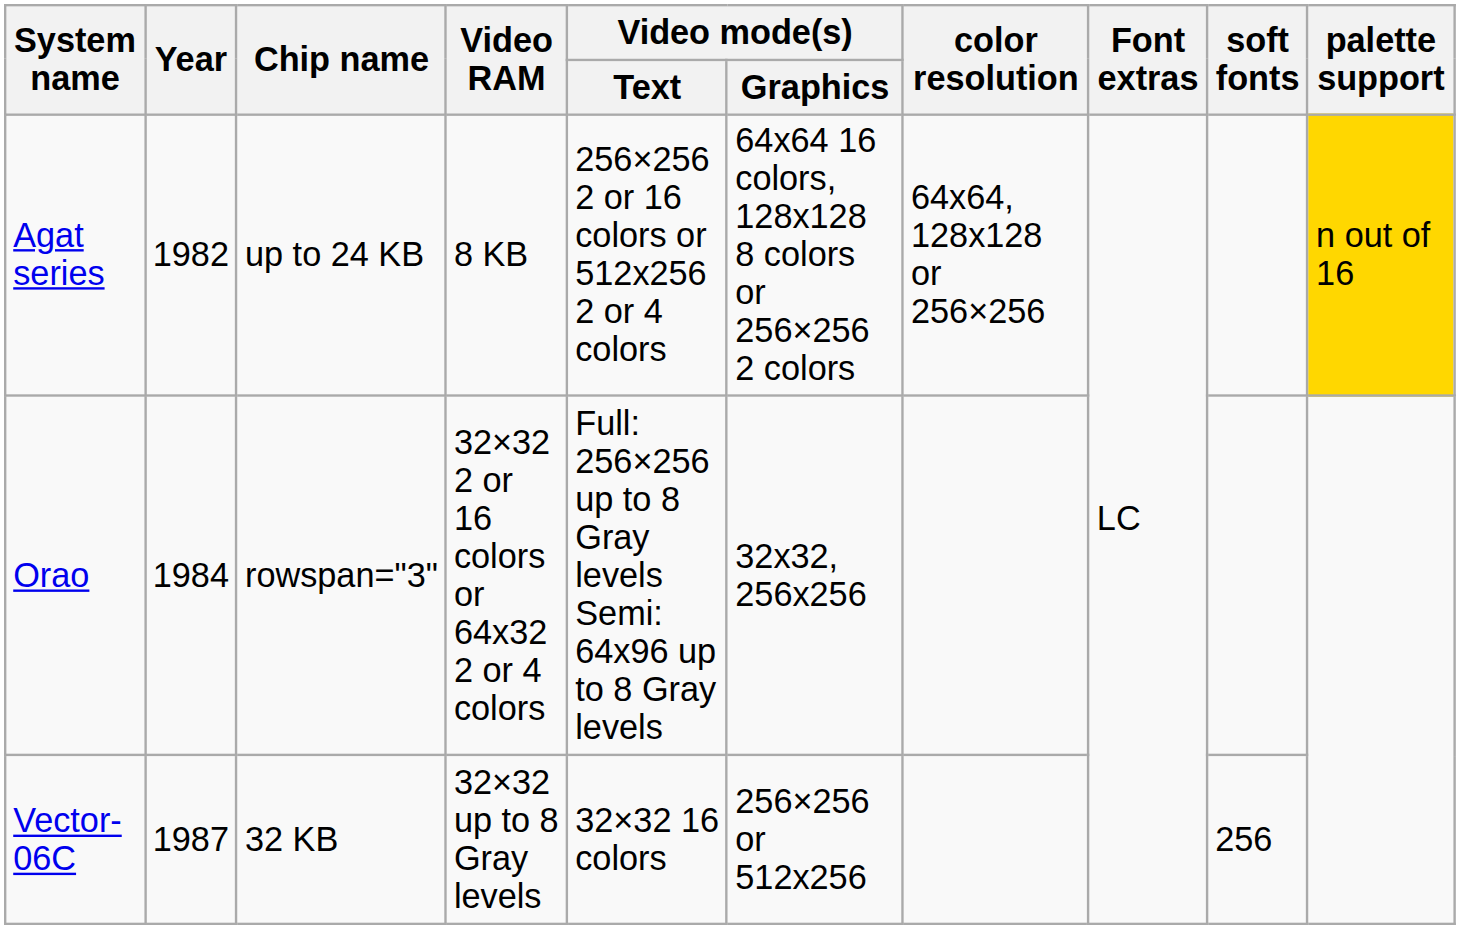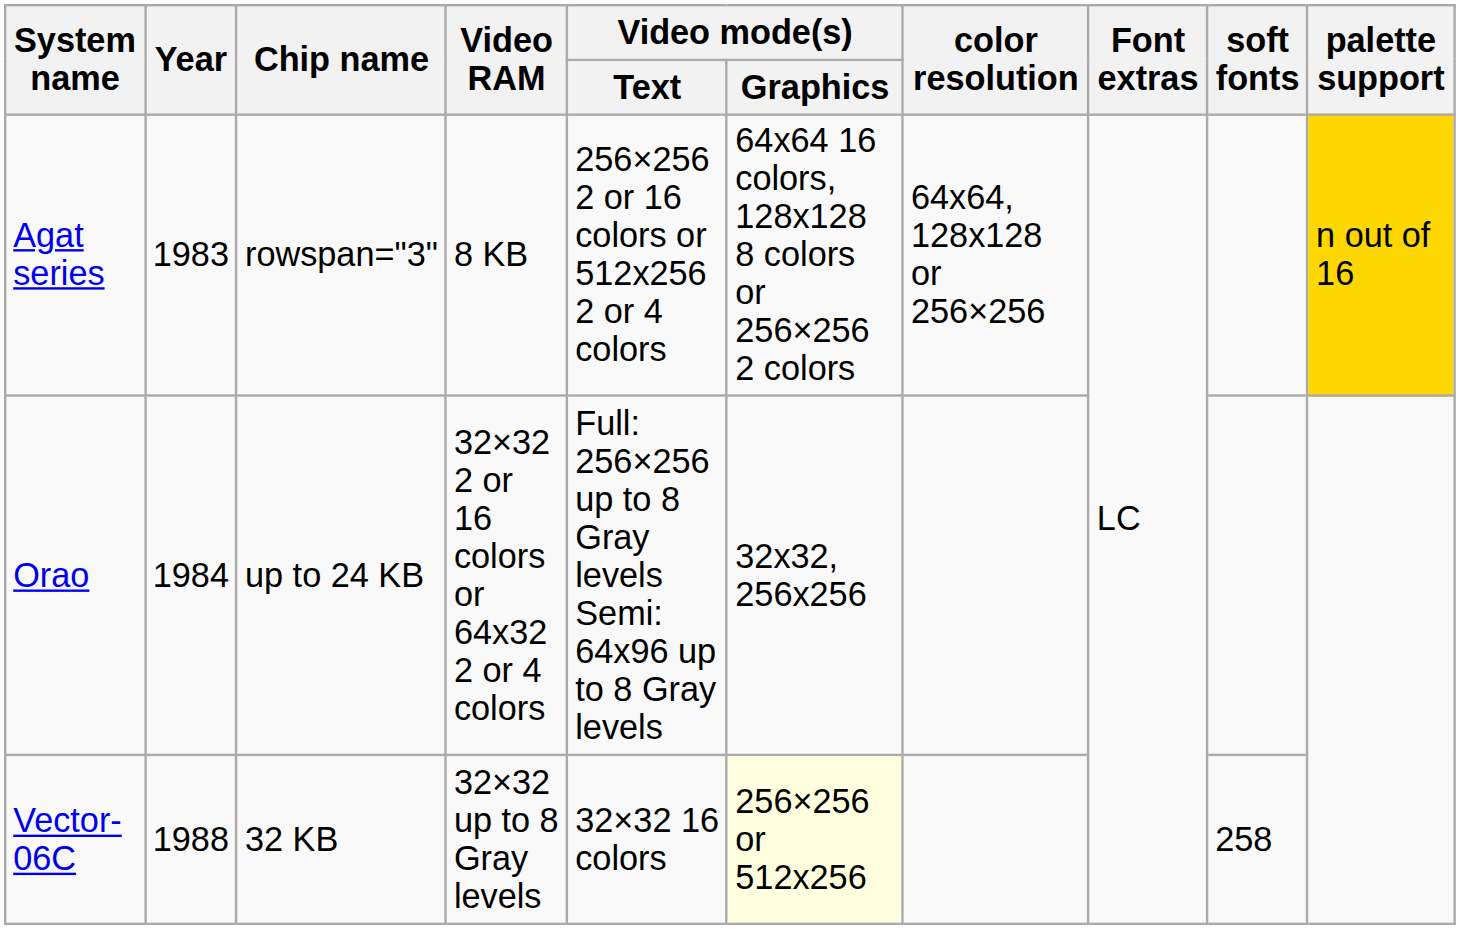Agat series | Year: 1982 -> 1983
Agat series | Chip name: up to 24 KB -> rowspan="3"
Orao | Chip name: rowspan="3" -> up to 24 KB
Vector-06C | Year: 1987 -> 1988
Vector-06C | Video mode(s) / Graphics: no background -> lightyellow background
Vector-06C | soft fonts: 256 -> 258
